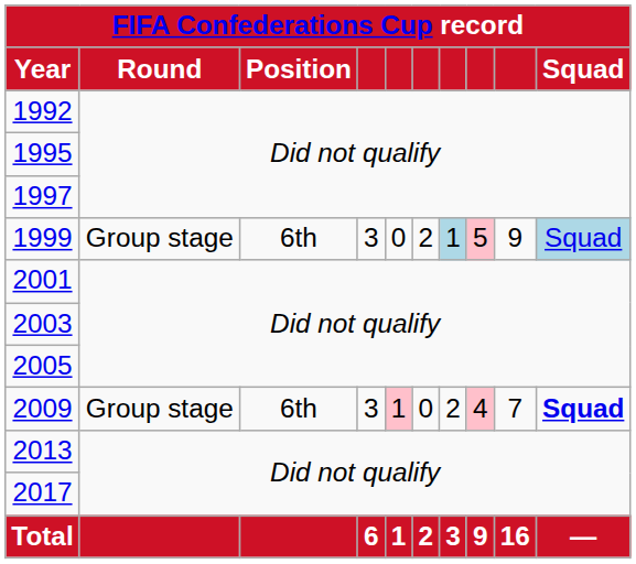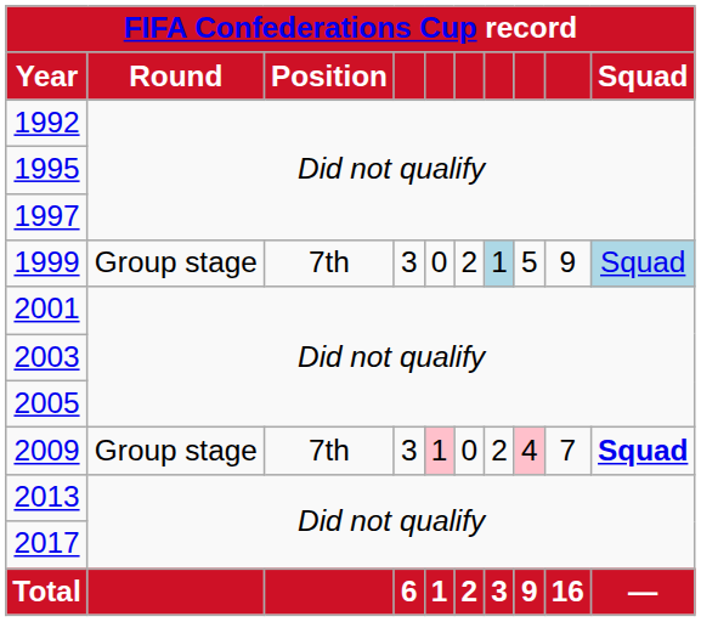1999 | Position: 6th -> 7th
1999 | column 8: pink background -> no background
2009 | Position: 6th -> 7th
